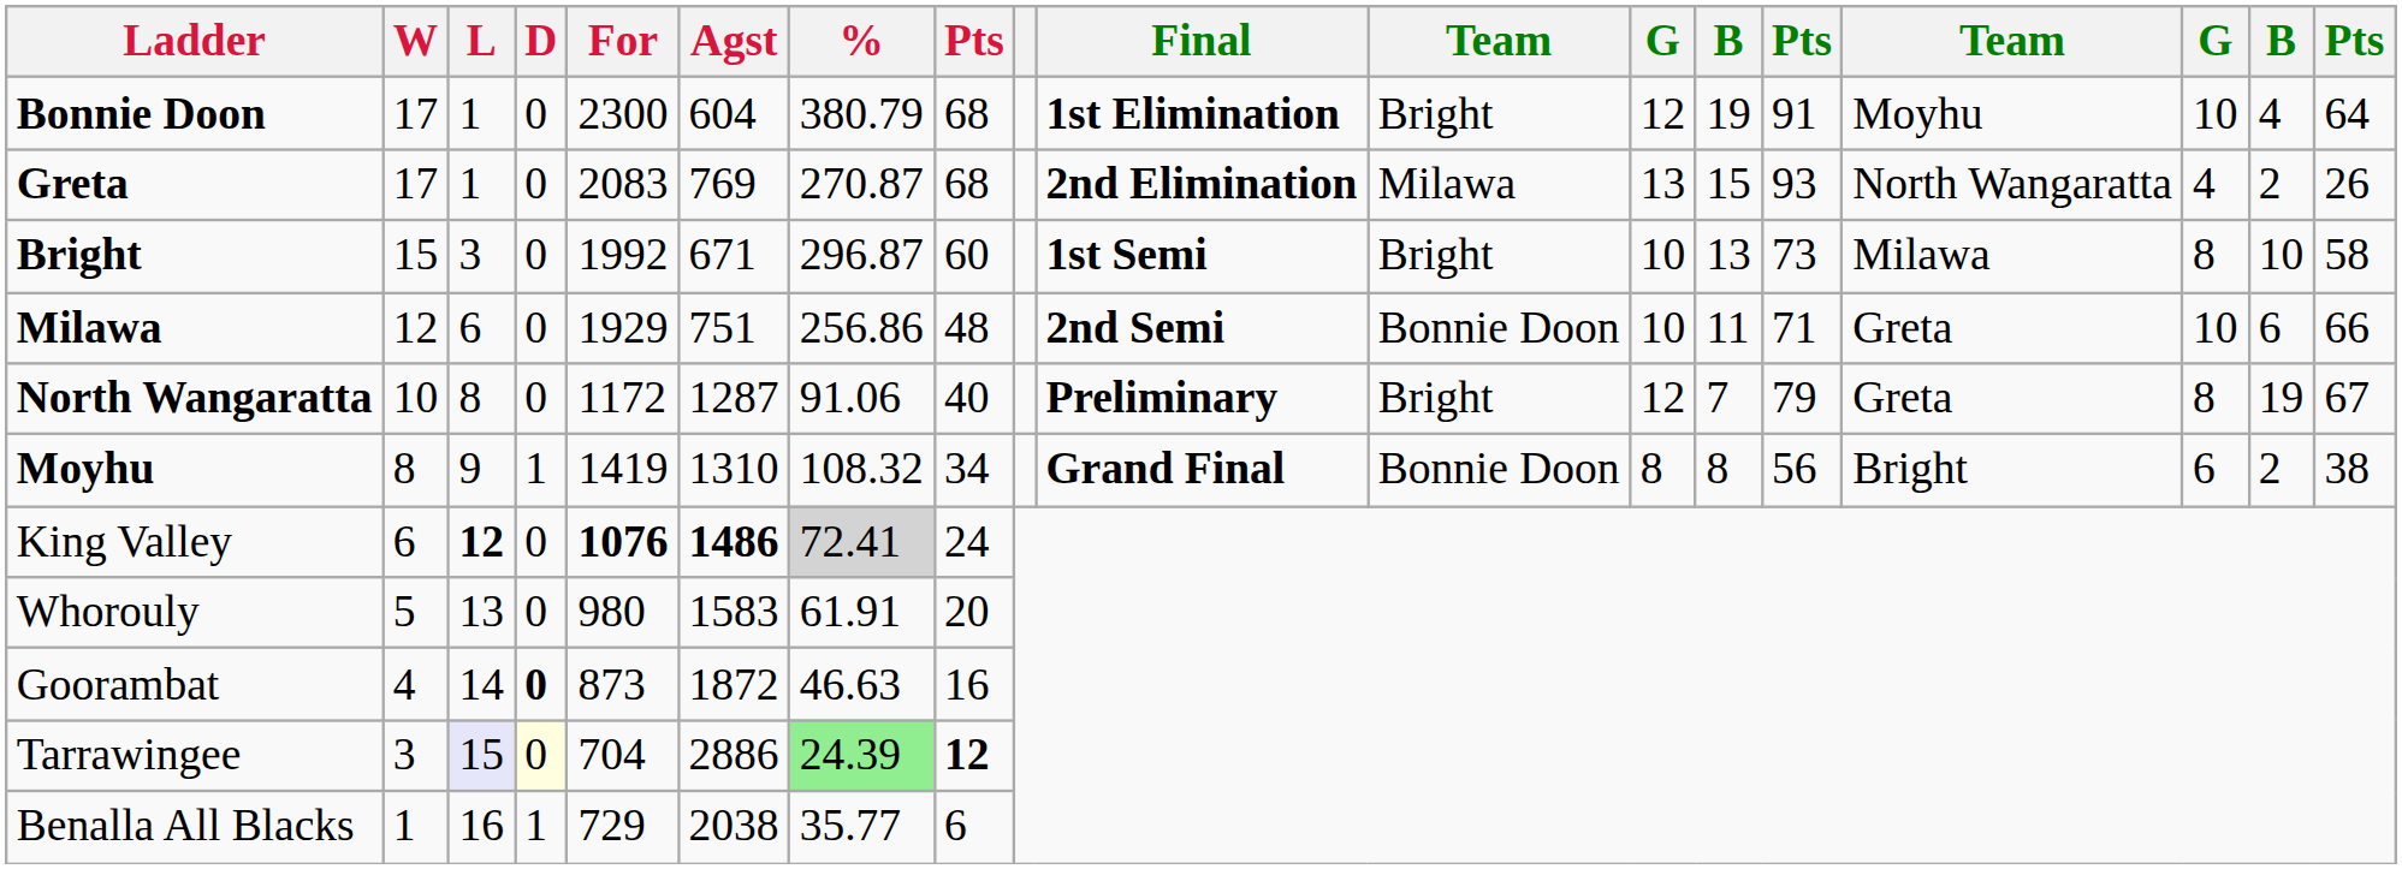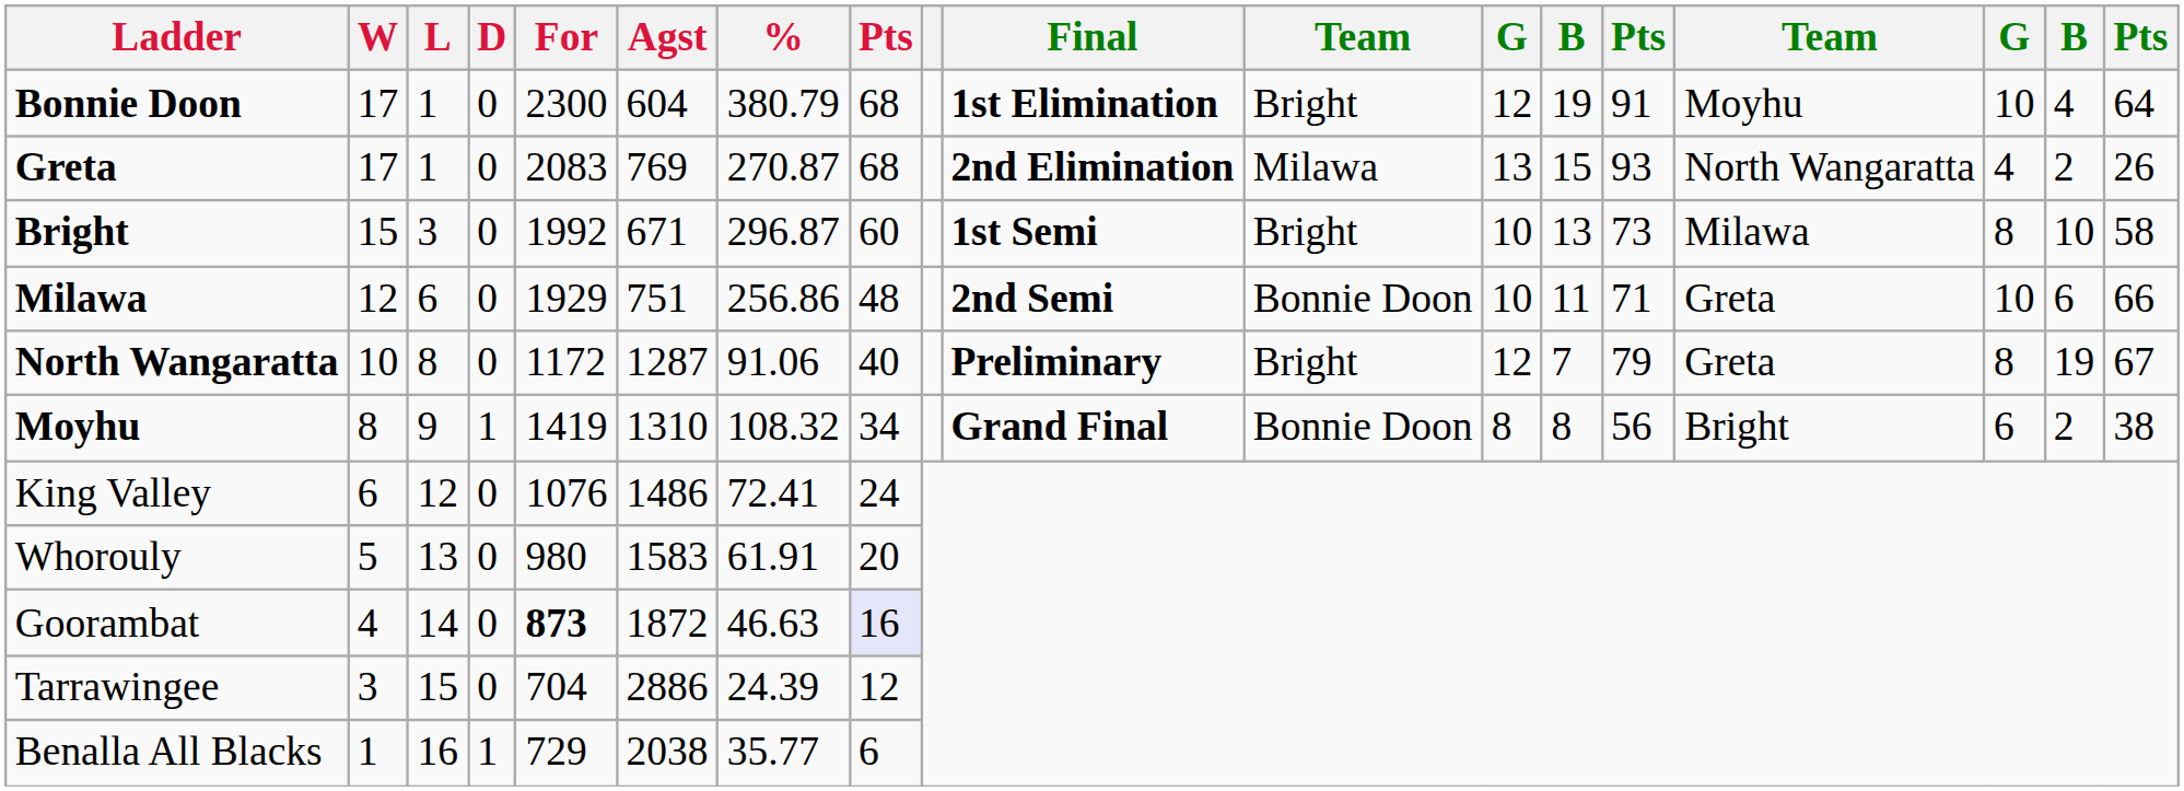King Valley | L: bold -> normal
King Valley | For: bold -> normal
King Valley | Agst: bold -> normal
King Valley | %: lightgrey background -> no background
Goorambat | D: bold -> normal
Goorambat | For: normal -> bold
Goorambat | column 8: no background -> lavender background
Tarrawingee | L: lavender background -> no background
Tarrawingee | D: lightyellow background -> no background
Tarrawingee | %: lightgreen background -> no background
Tarrawingee | column 8: bold -> normal
